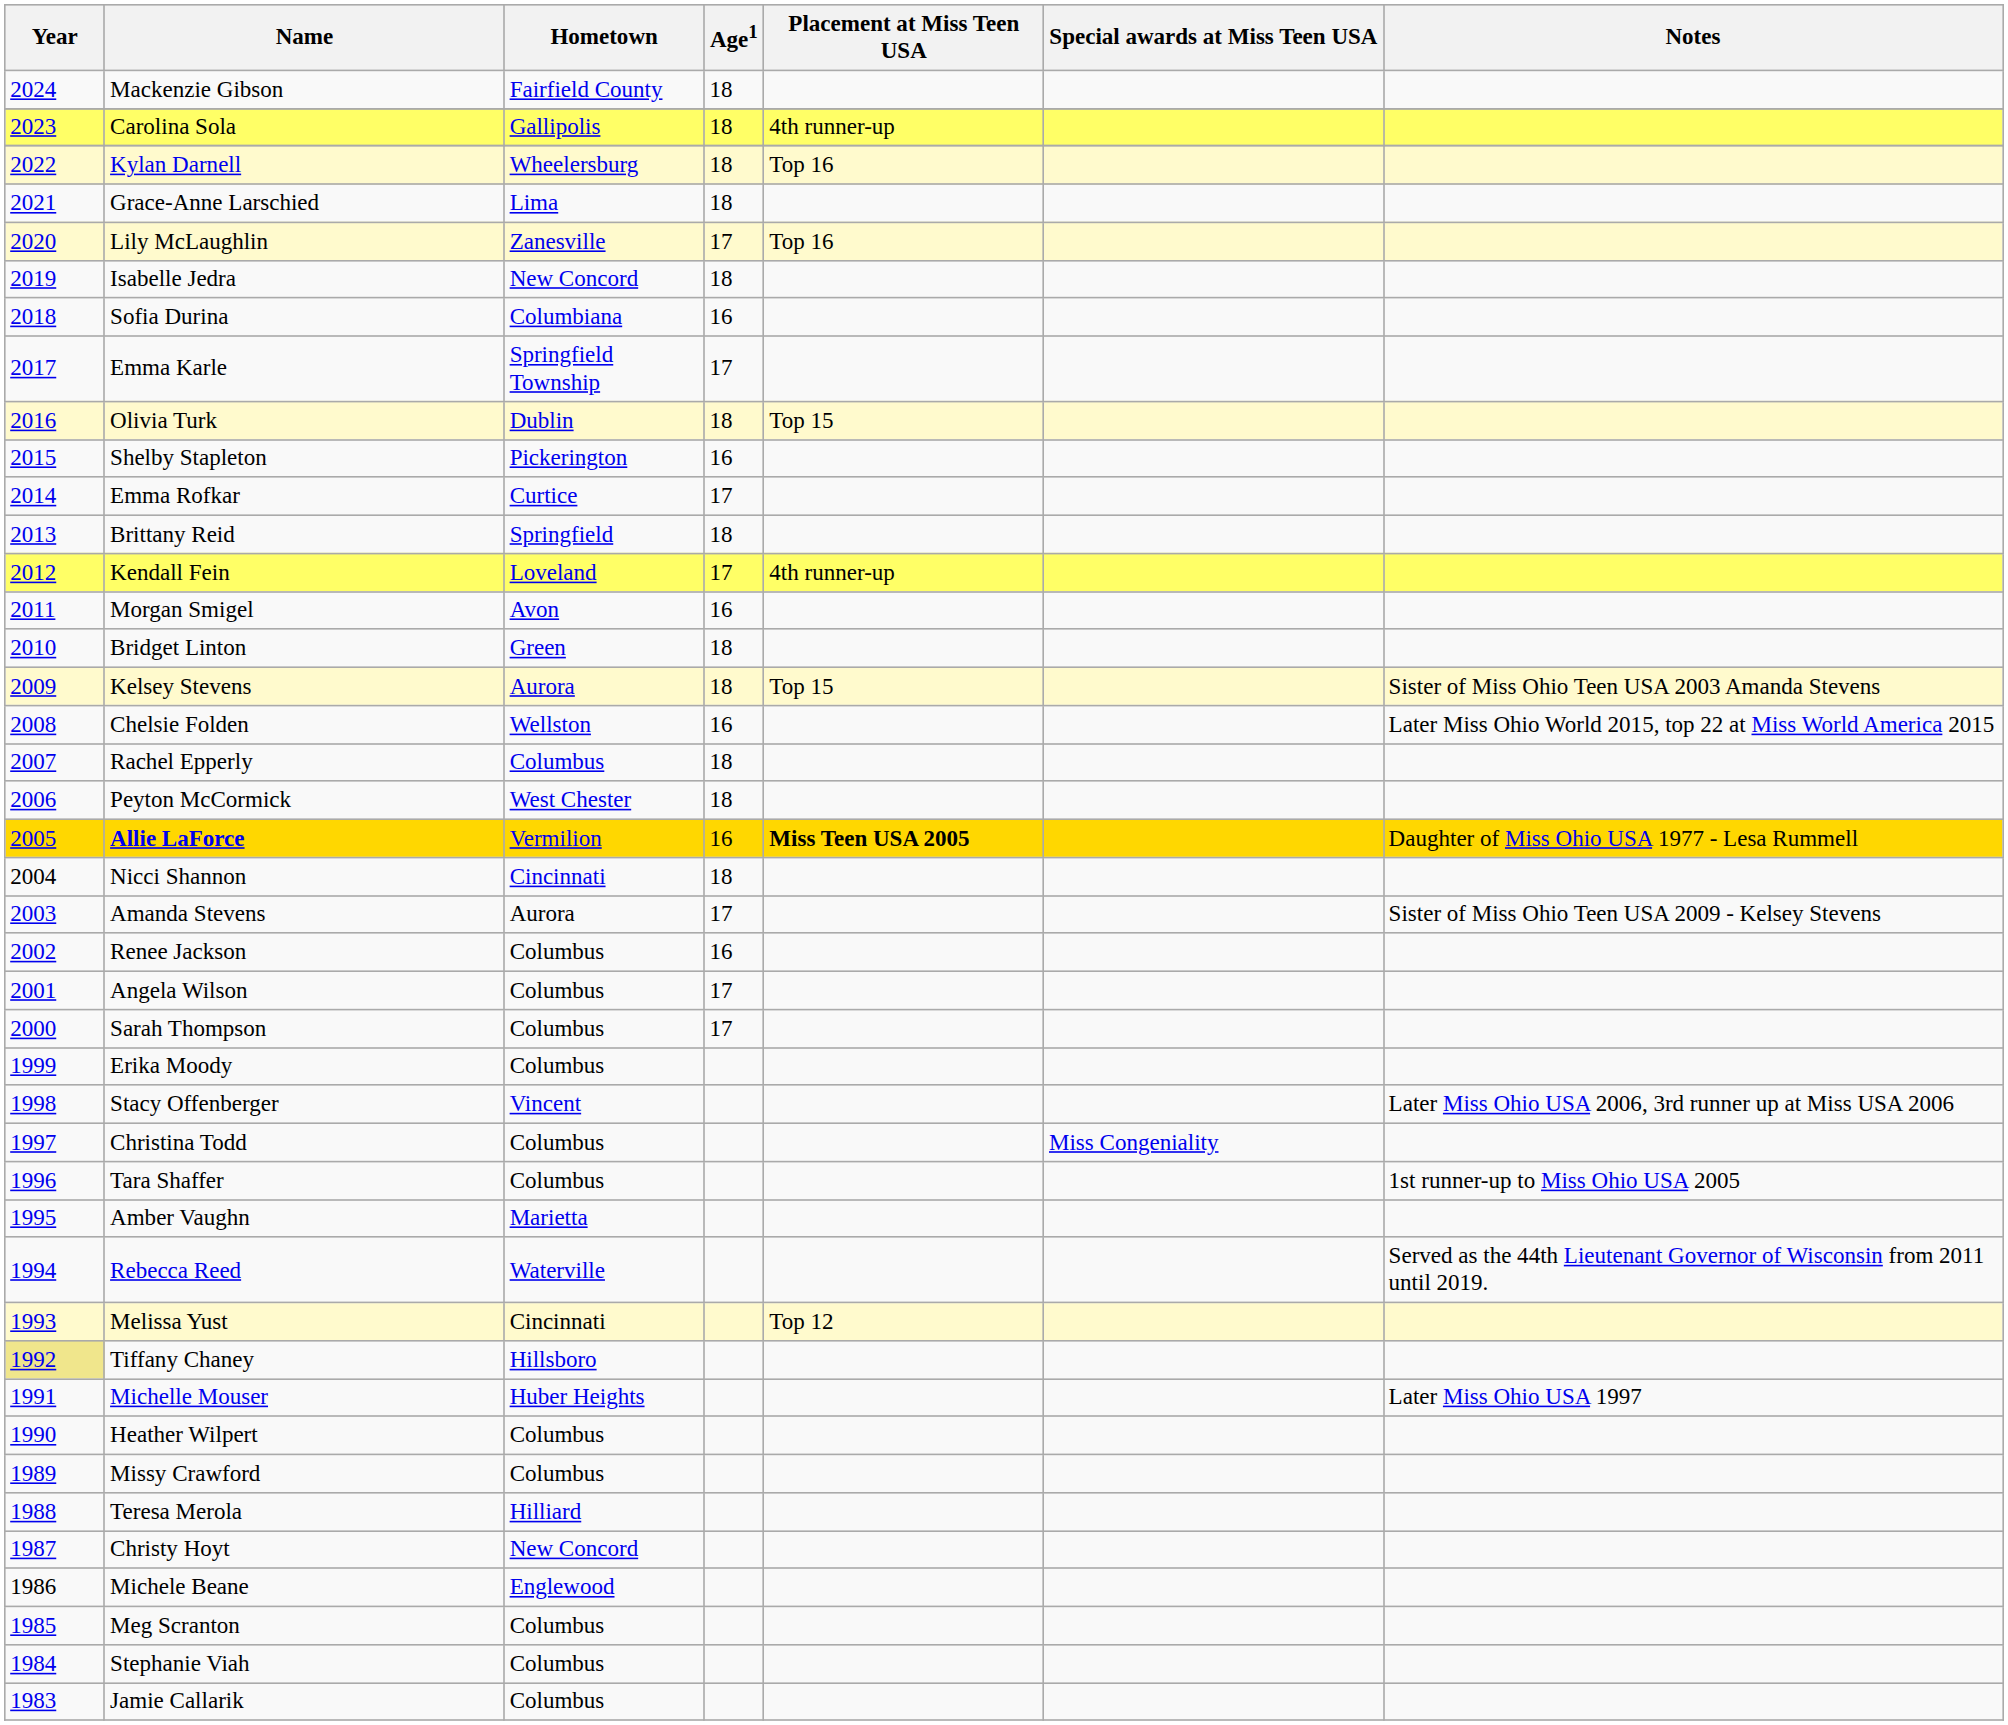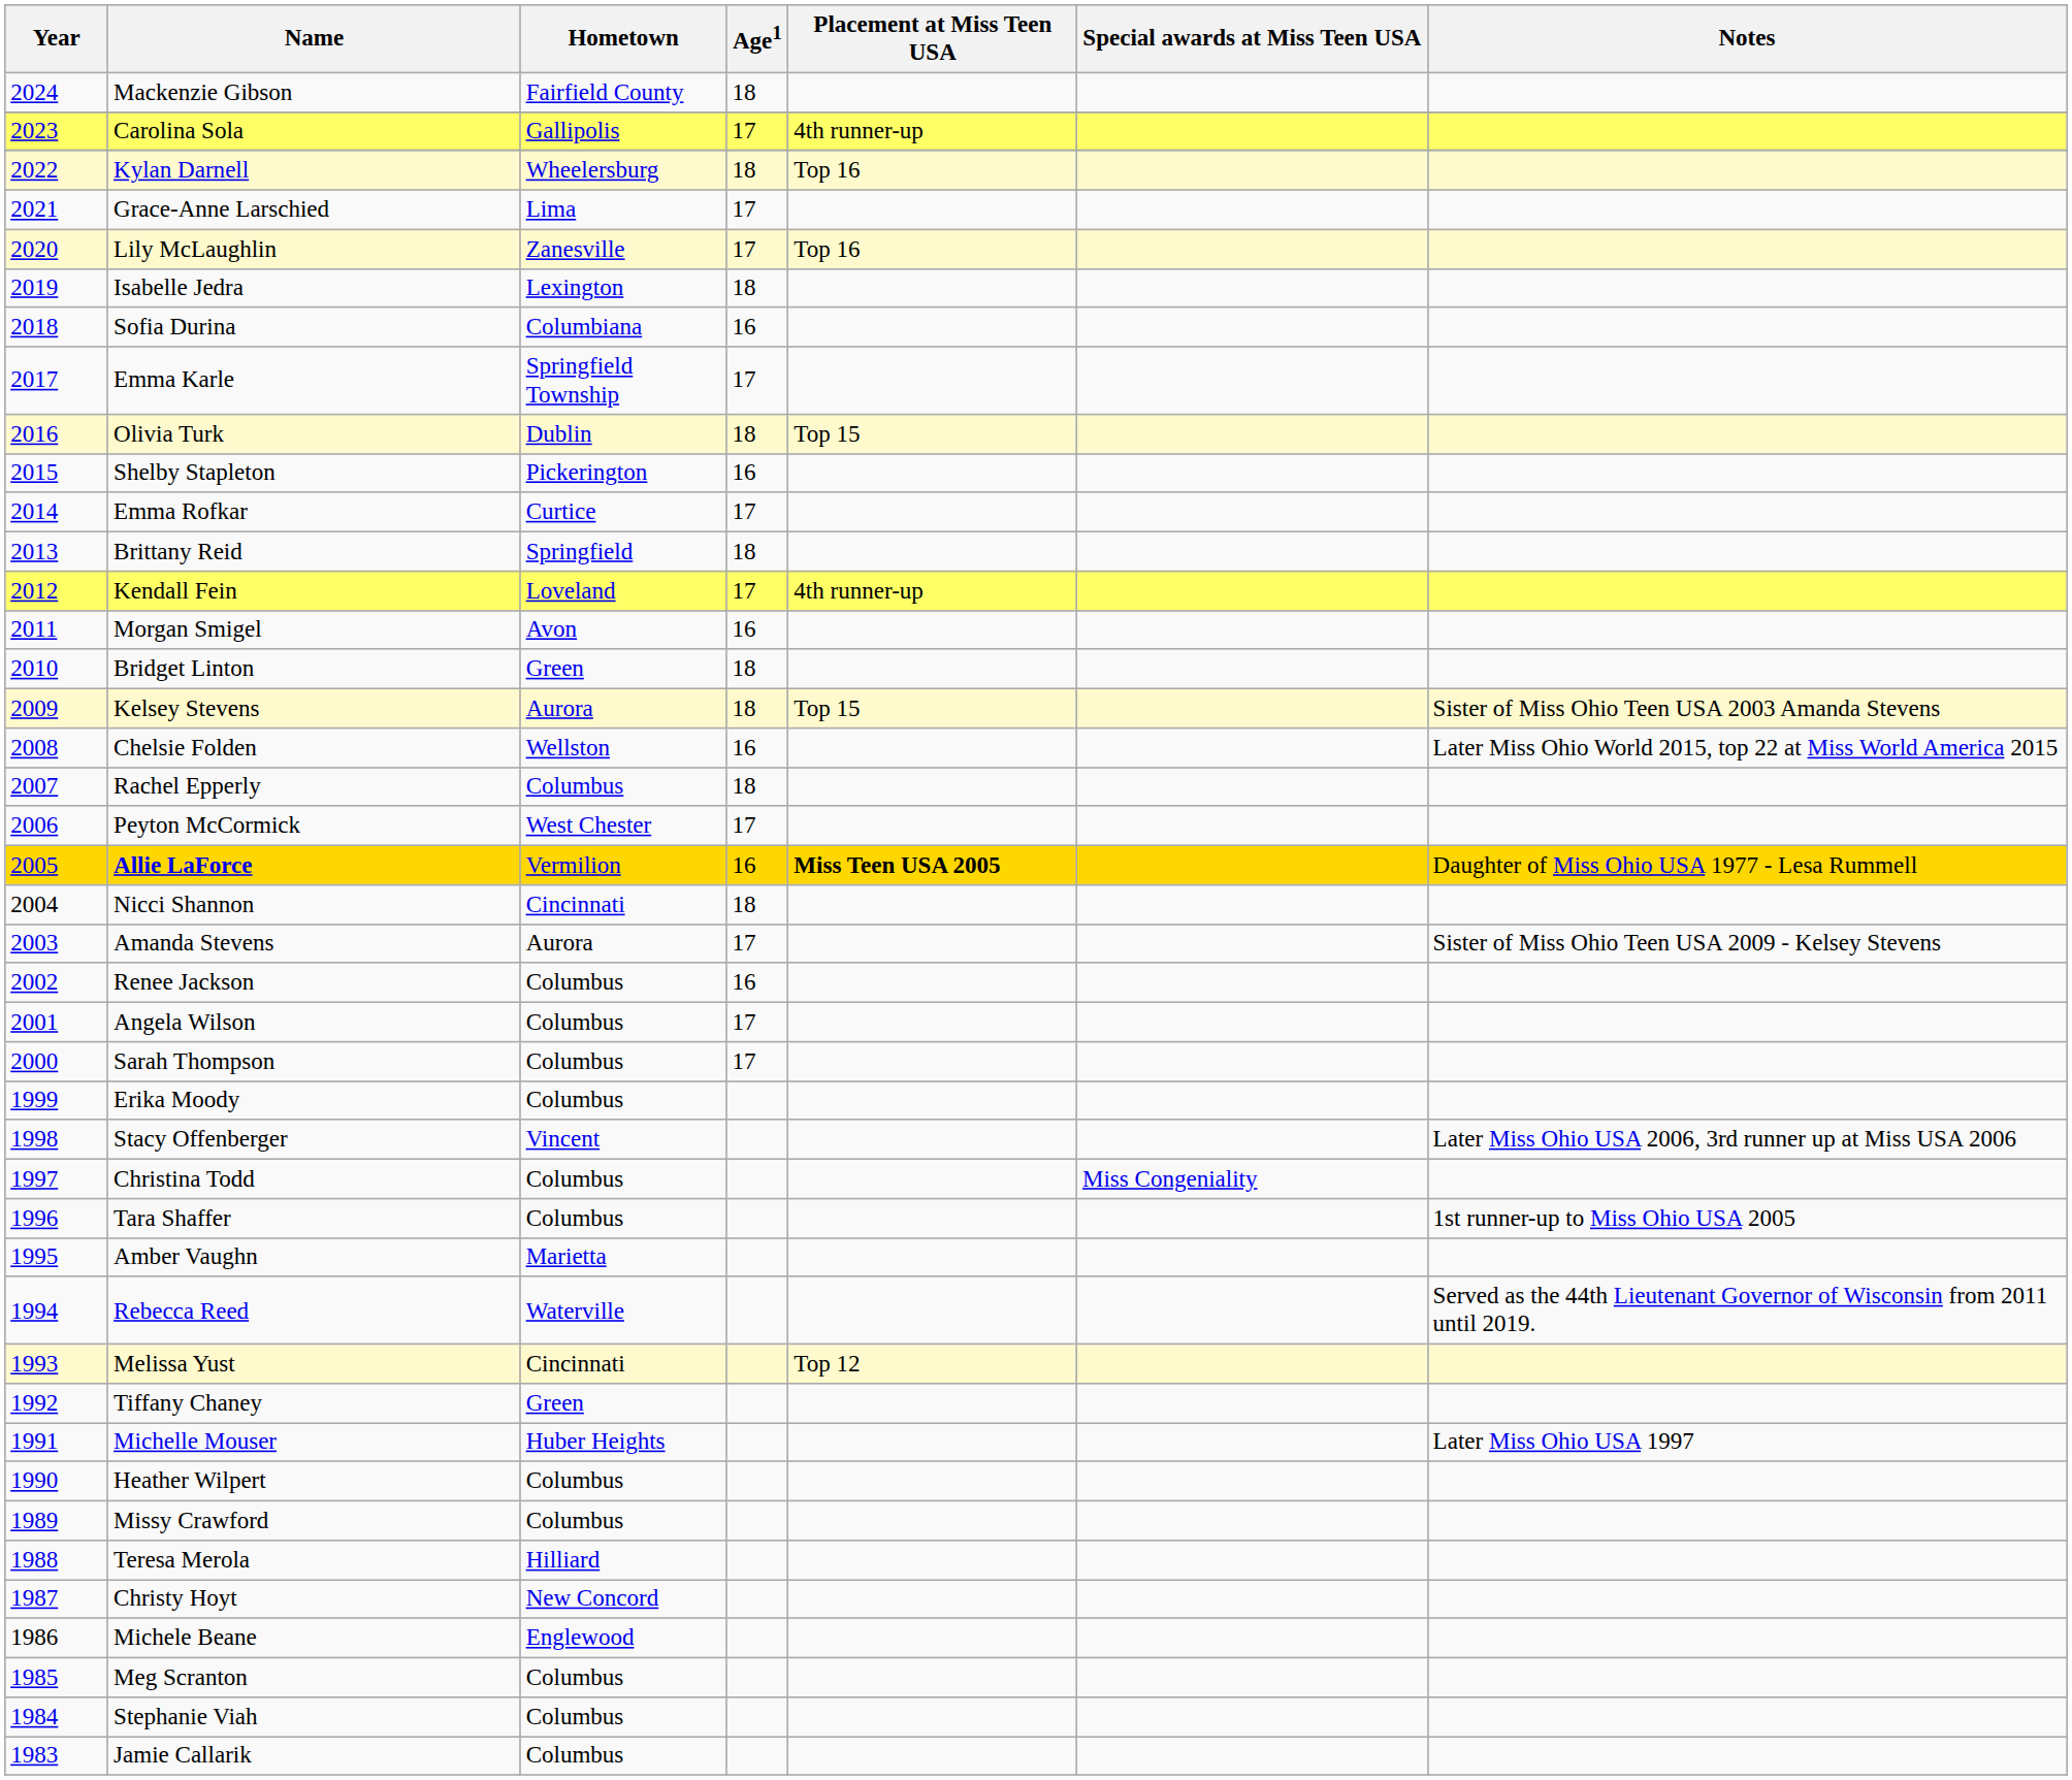Carolina Sola | Age1: 18 -> 17
Grace-Anne Larschied | Age1: 18 -> 17
Isabelle Jedra | Hometown: New Concord -> Lexington
Peyton McCormick | Age1: 18 -> 17
Tiffany Chaney | Year: khaki background -> no background
Tiffany Chaney | Hometown: Hillsboro -> Green
